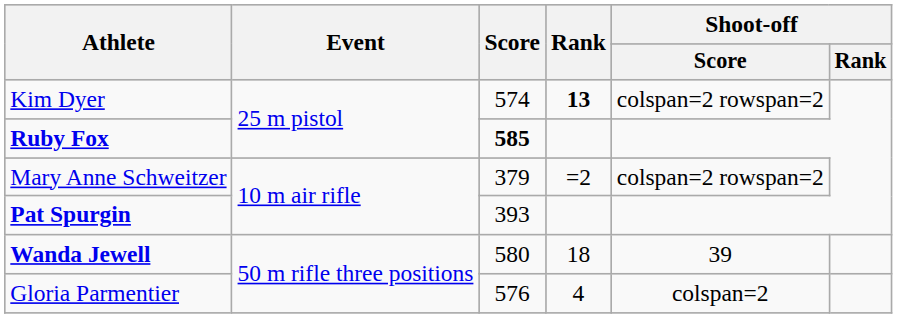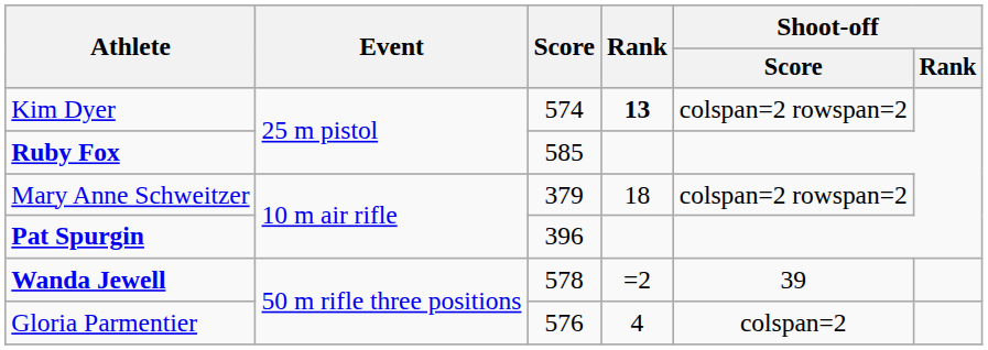Ruby Fox | Score: bold -> normal
Mary Anne Schweitzer | Rank: =2 -> 18
Pat Spurgin | Score: 393 -> 396
Wanda Jewell | Score: 580 -> 578
Wanda Jewell | Rank: 18 -> =2
